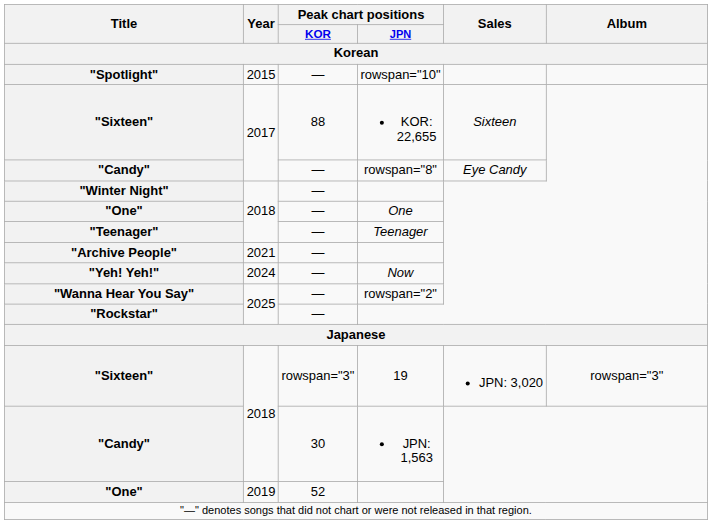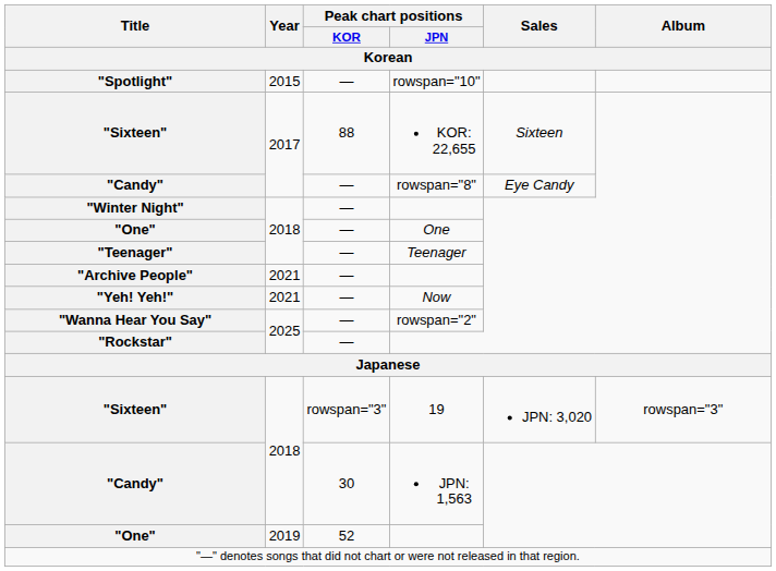"Yeh! Yeh!" | Year: 2024 -> 2021
